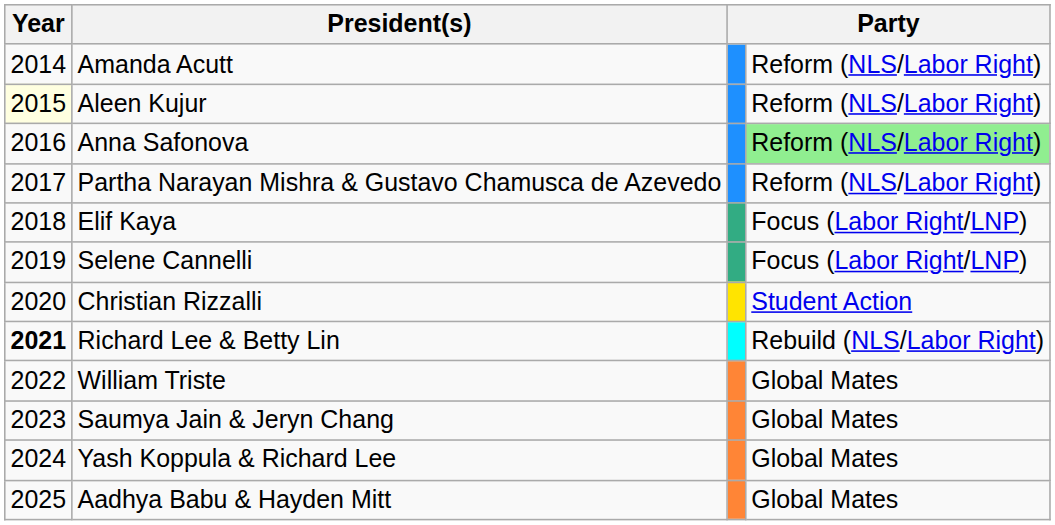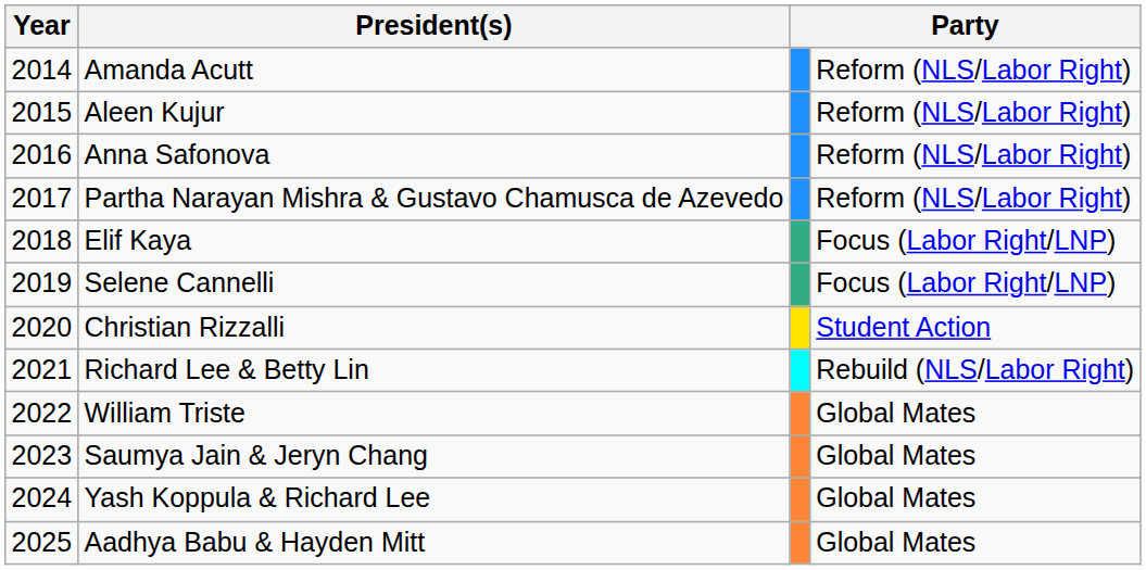Aleen Kujur | Year: lightyellow background -> no background
Anna Safonova | column 4: lightgreen background -> no background
Richard Lee & Betty Lin | Year: bold -> normal
